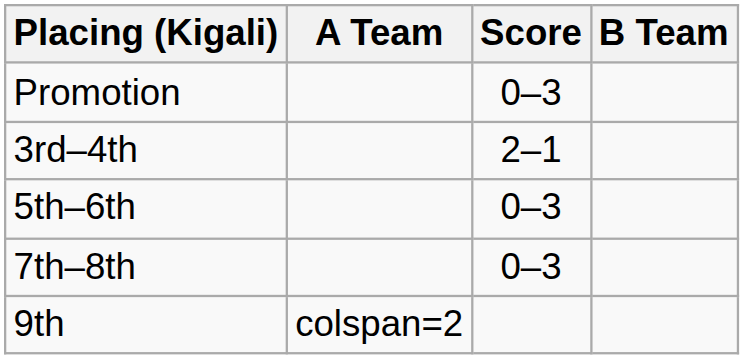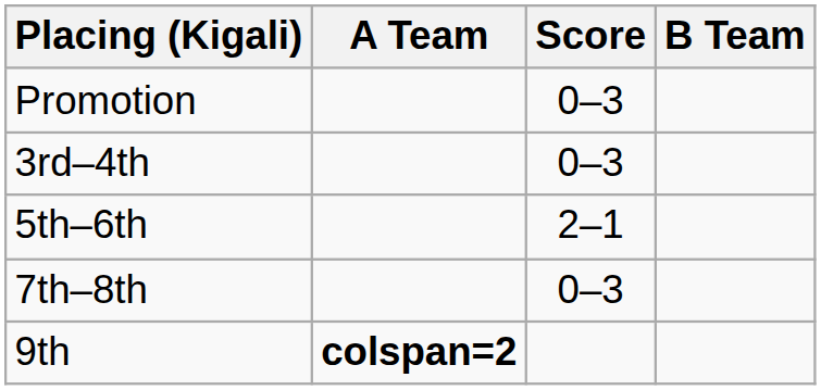3rd–4th | Score: 2–1 -> 0–3
5th–6th | Score: 0–3 -> 2–1
9th | A Team: normal -> bold
